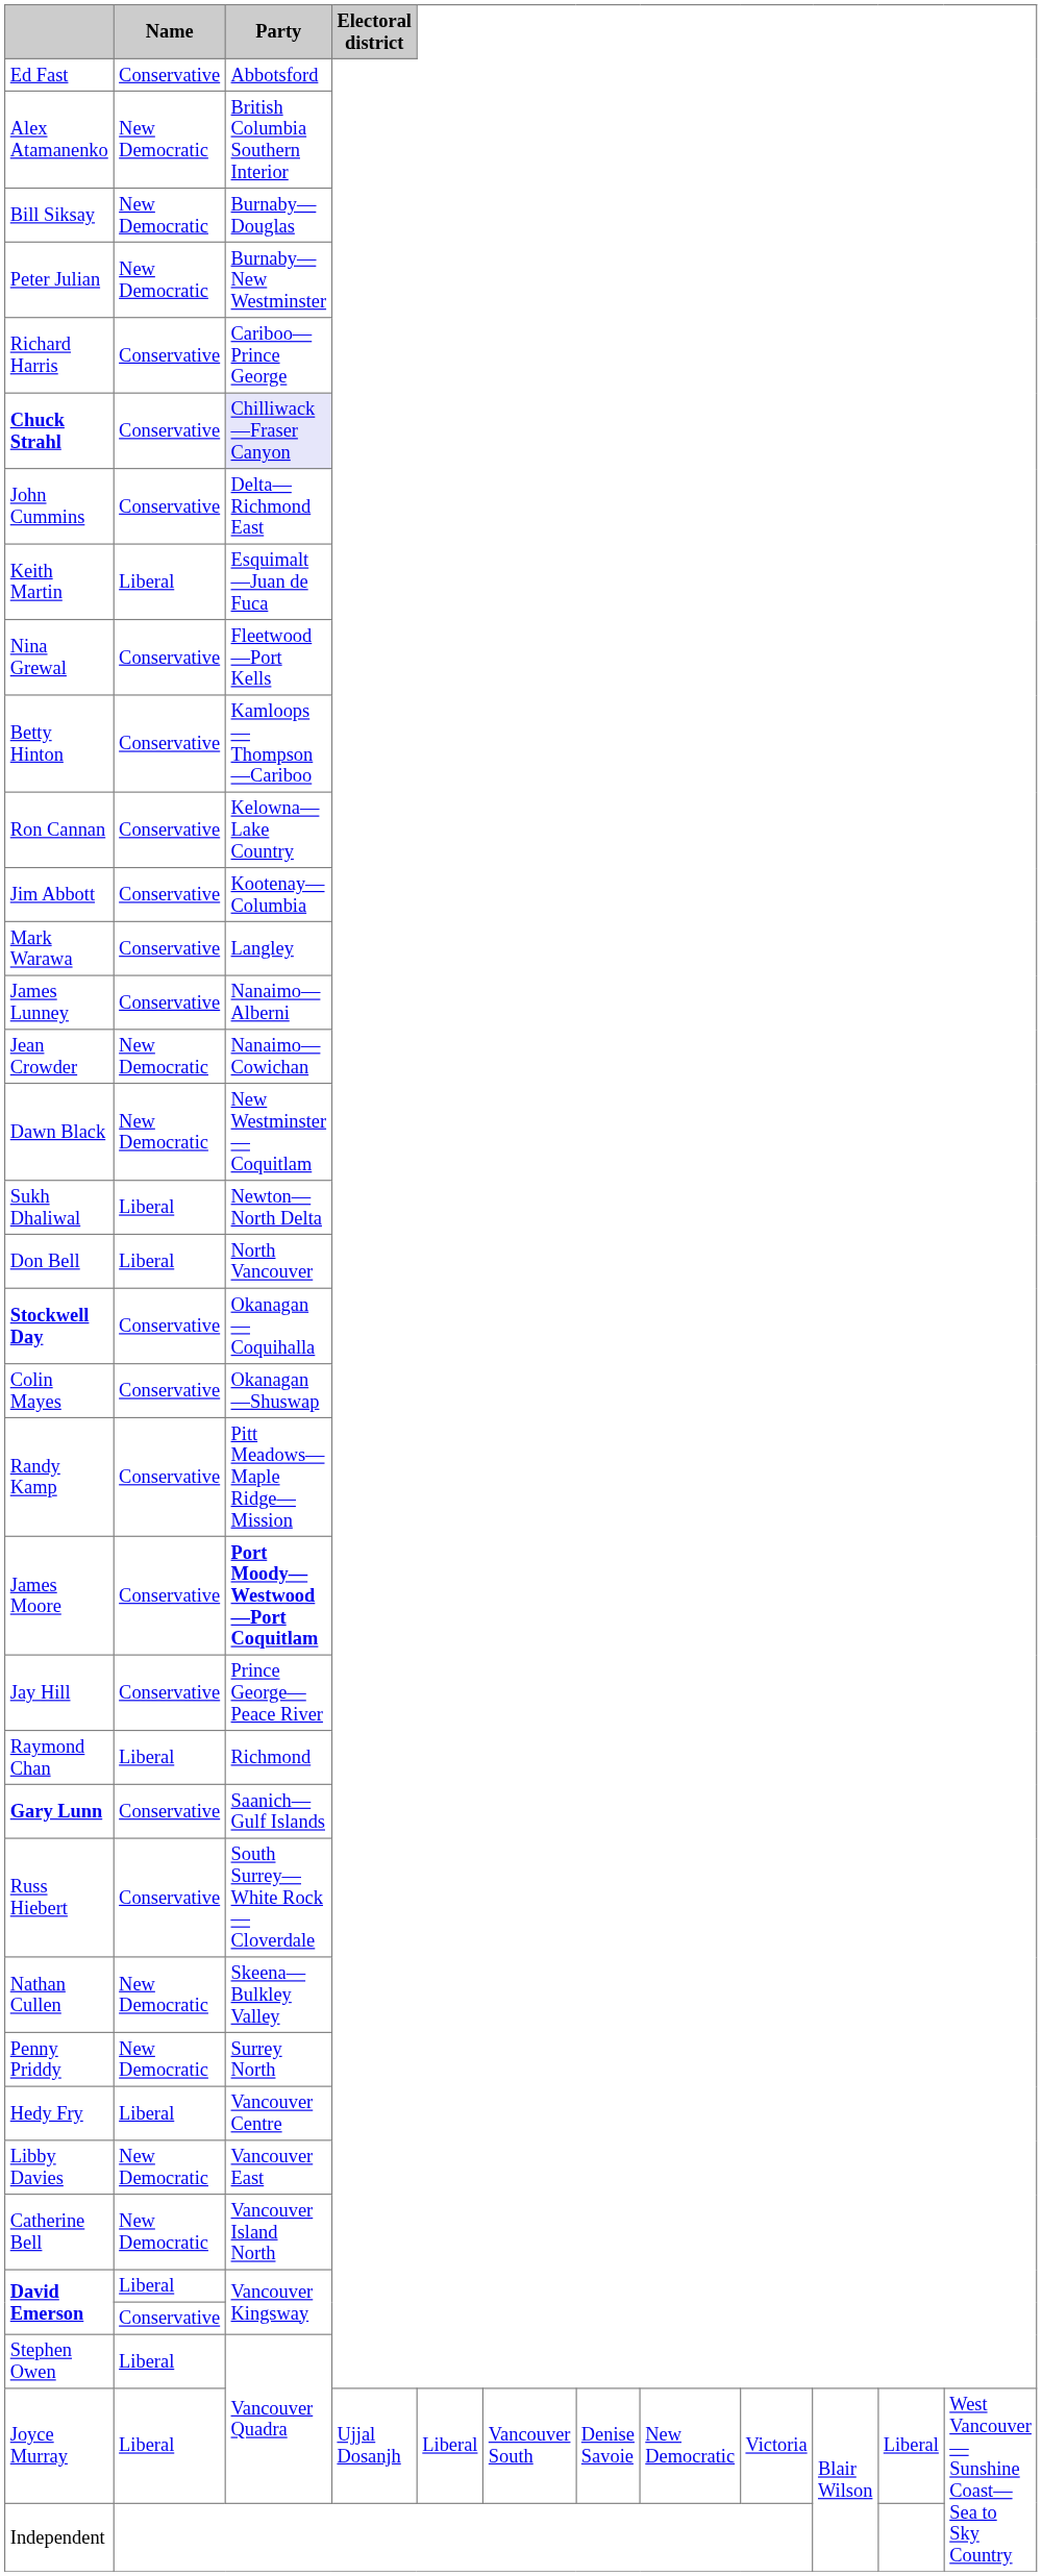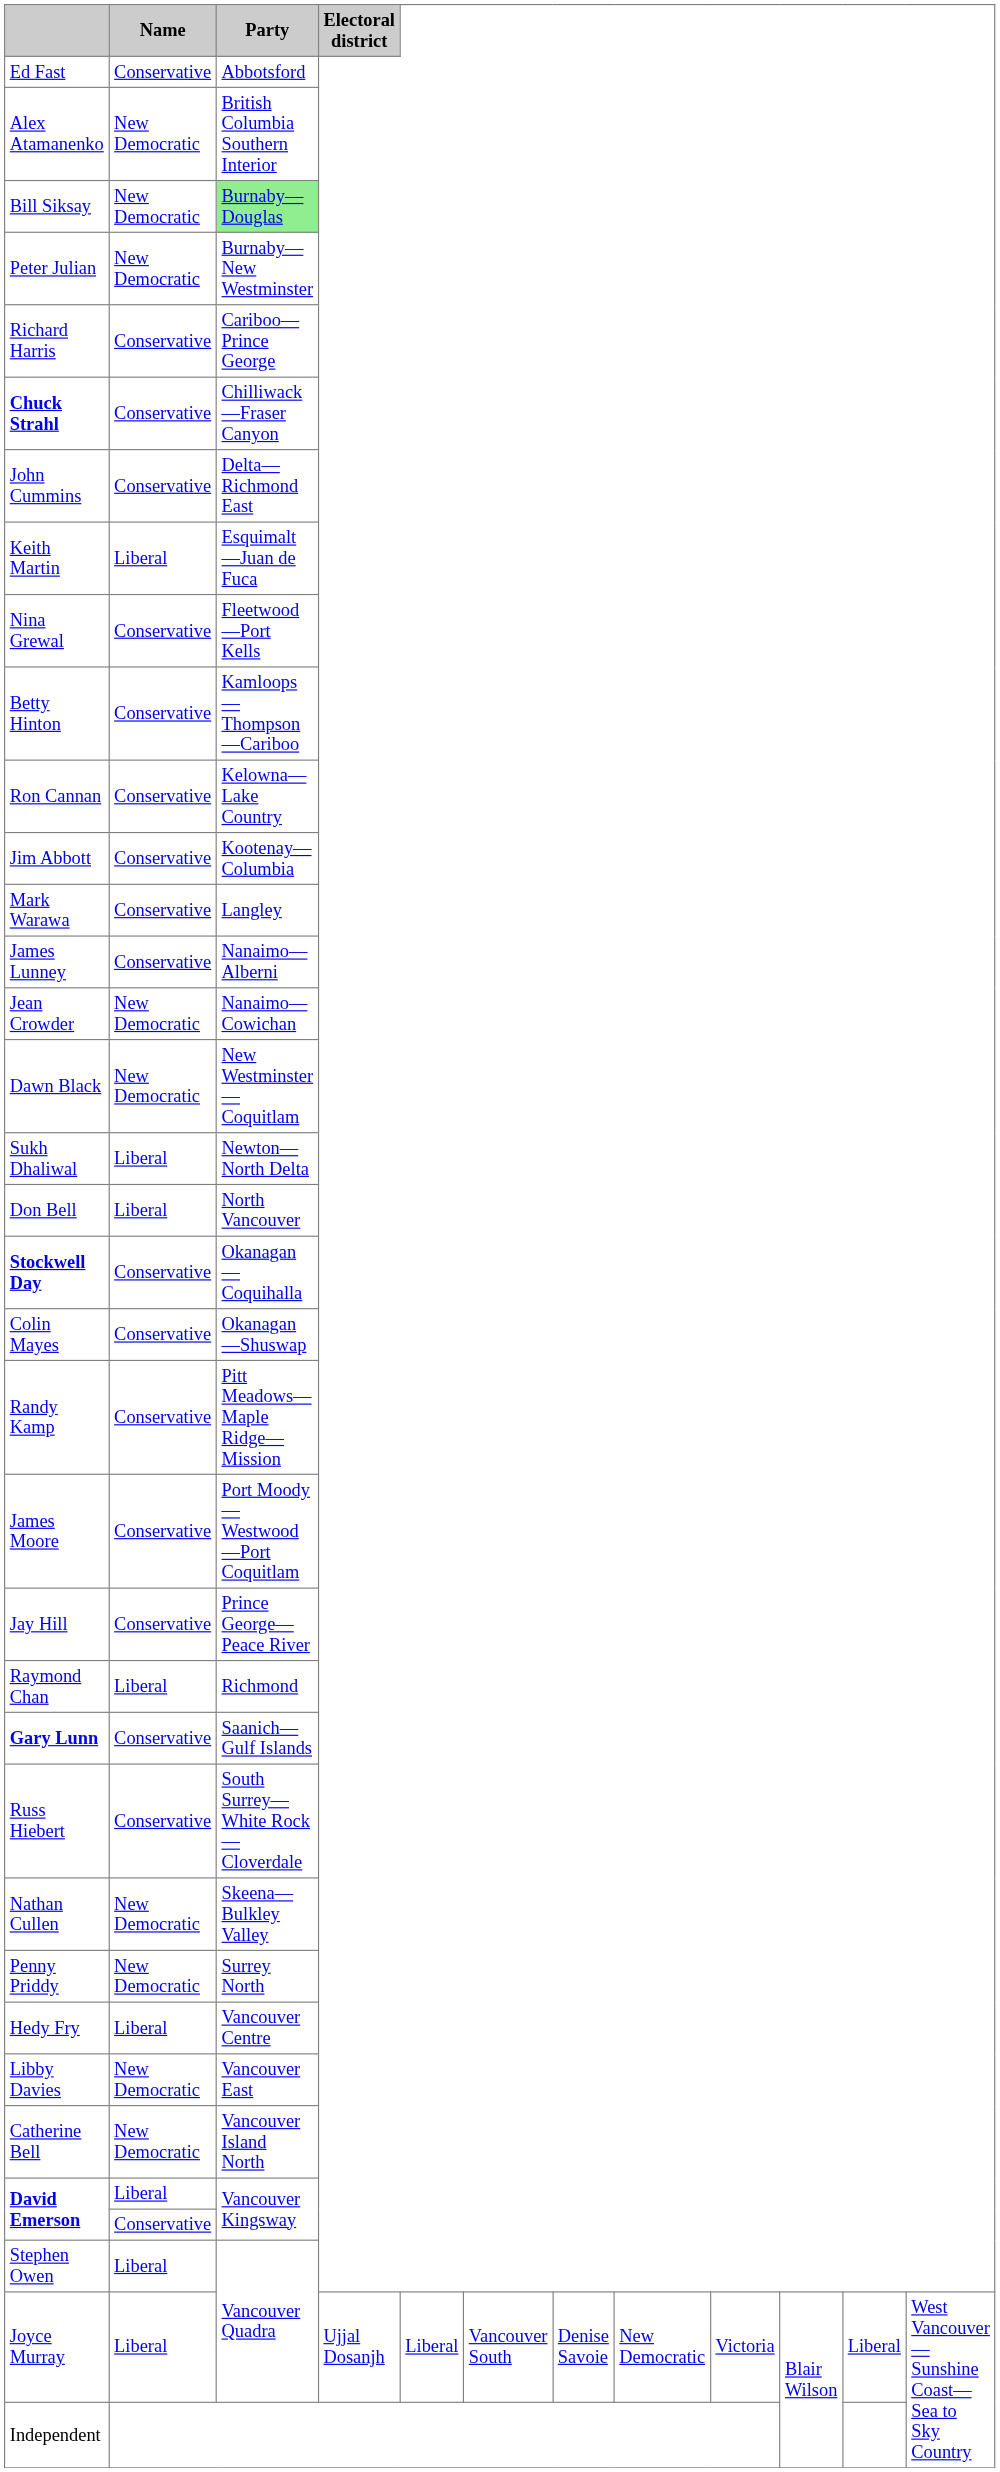Bill Siksay | Party: no background -> lightgreen background
Chuck Strahl | Party: lavender background -> no background
James Moore | Party: bold -> normal
